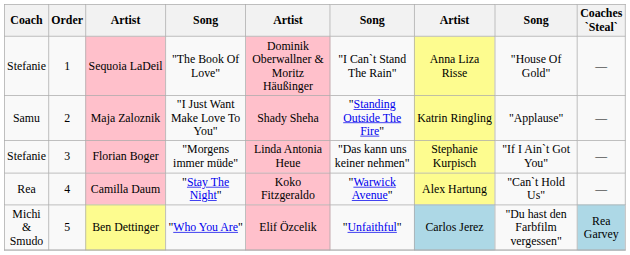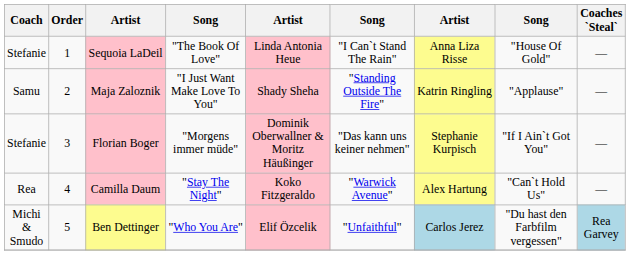Sequoia LaDeil | column 5: Dominik Oberwallner & Moritz Häußinger -> Linda Antonia Heue
Florian Boger | column 5: Linda Antonia Heue -> Dominik Oberwallner & Moritz Häußinger
